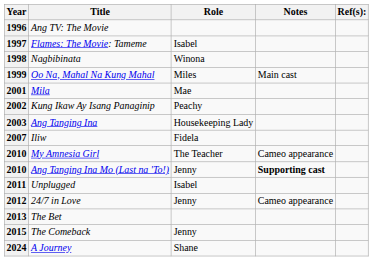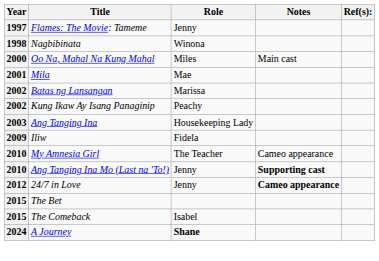- row: 1996 | Ang TV: The Movie
Flames: The Movie: Tameme | Role: Isabel -> Jenny
Oo Na, Mahal Na Kung Mahal | Year: 1999 -> 2000
+ row: 2002 | Batas ng Lansangan | Marissa
Iliw | Year: 2007 -> 2009
- row: 2011 | Unplugged | Isabel
24/7 in Love | Notes: normal -> bold
The Bet | Year: 2013 -> 2015
The Comeback | Role: Jenny -> Isabel
A Journey | Role: normal -> bold
